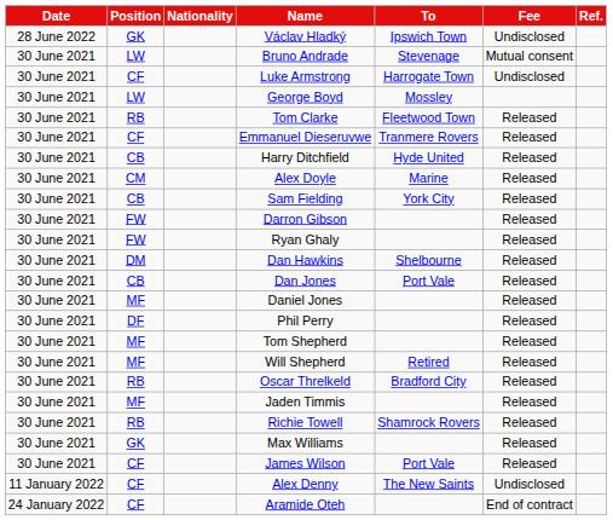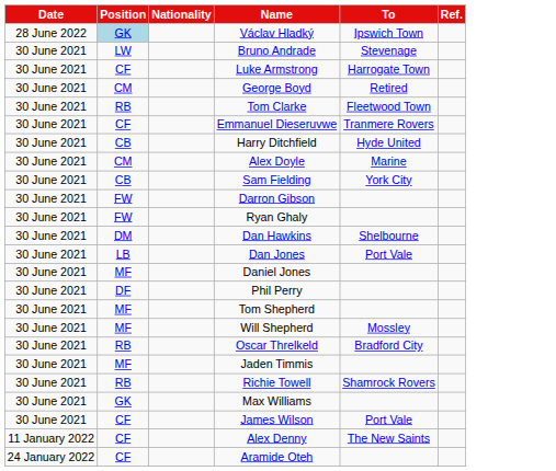- column: Fee | Undisclosed | Mutual consent | Undisclosed | Released | Released | Released | Released | Released | Released | Released | Released | Released | Released | Released | Released | Released | Released | Released | Released | Released | Released | Undisclosed | End of contract
Václav Hladký | Position: no background -> lightblue background
George Boyd | Position: LW -> CM
George Boyd | To: Mossley -> Retired
Dan Jones | Position: CB -> LB
Will Shepherd | To: Retired -> Mossley
